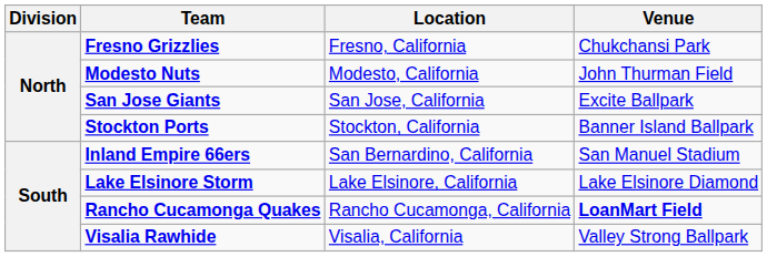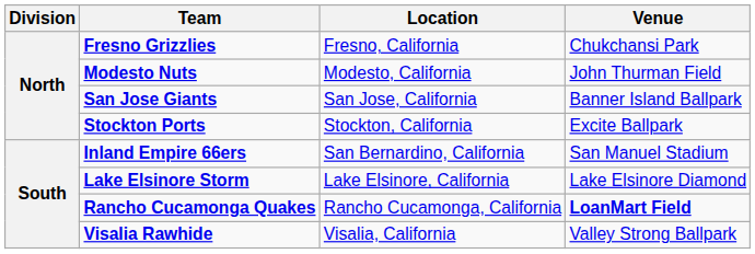San Jose Giants | Venue: Excite Ballpark -> Banner Island Ballpark
Stockton Ports | Venue: Banner Island Ballpark -> Excite Ballpark
